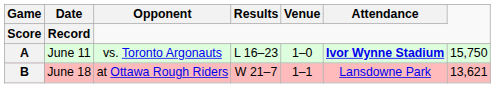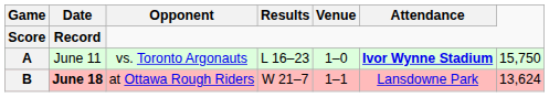B | Date / Record: normal -> bold
B | column 7: 13,621 -> 13,624
